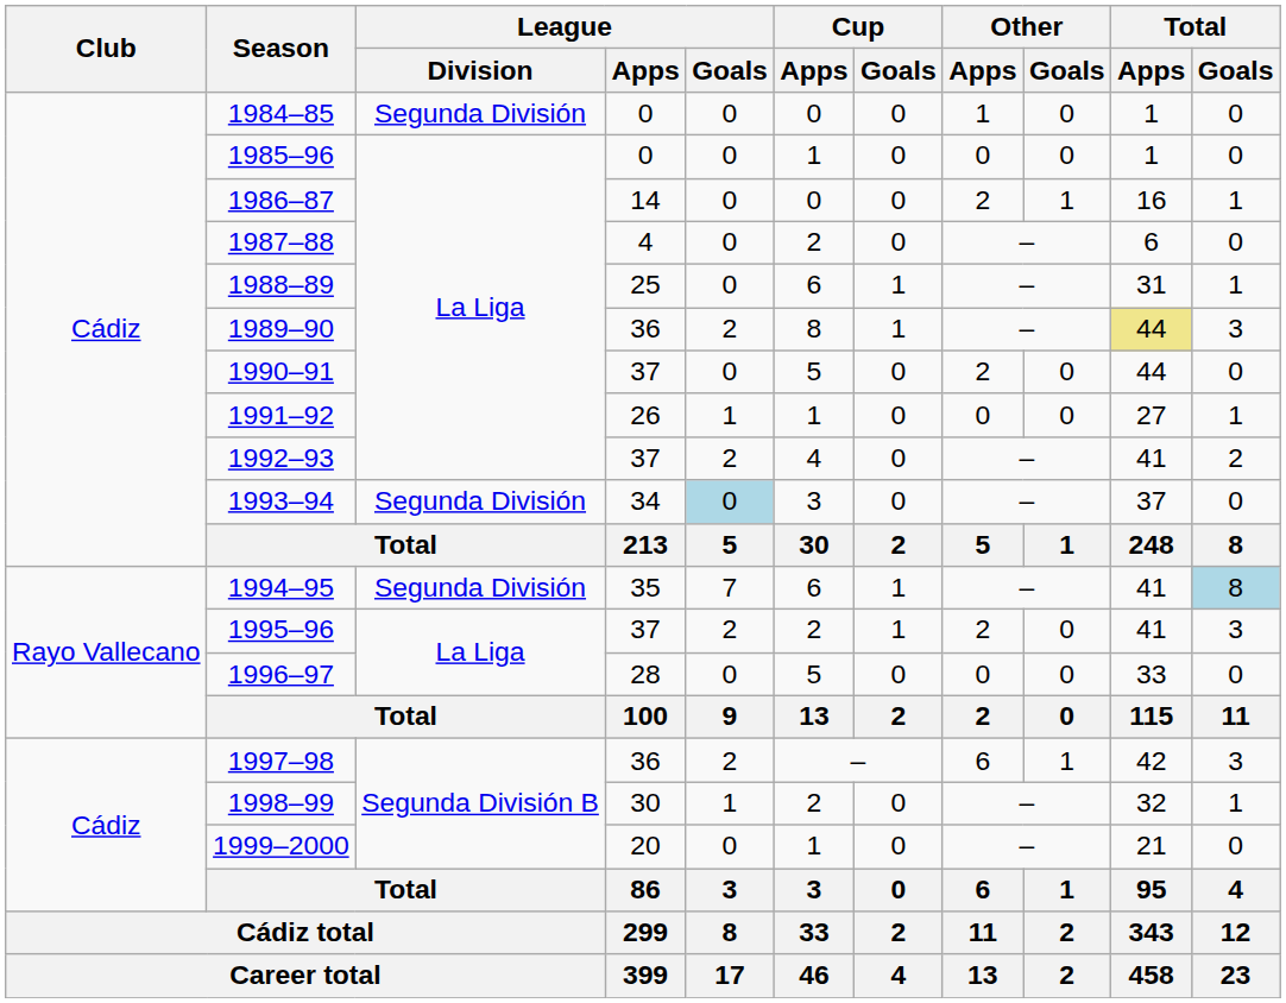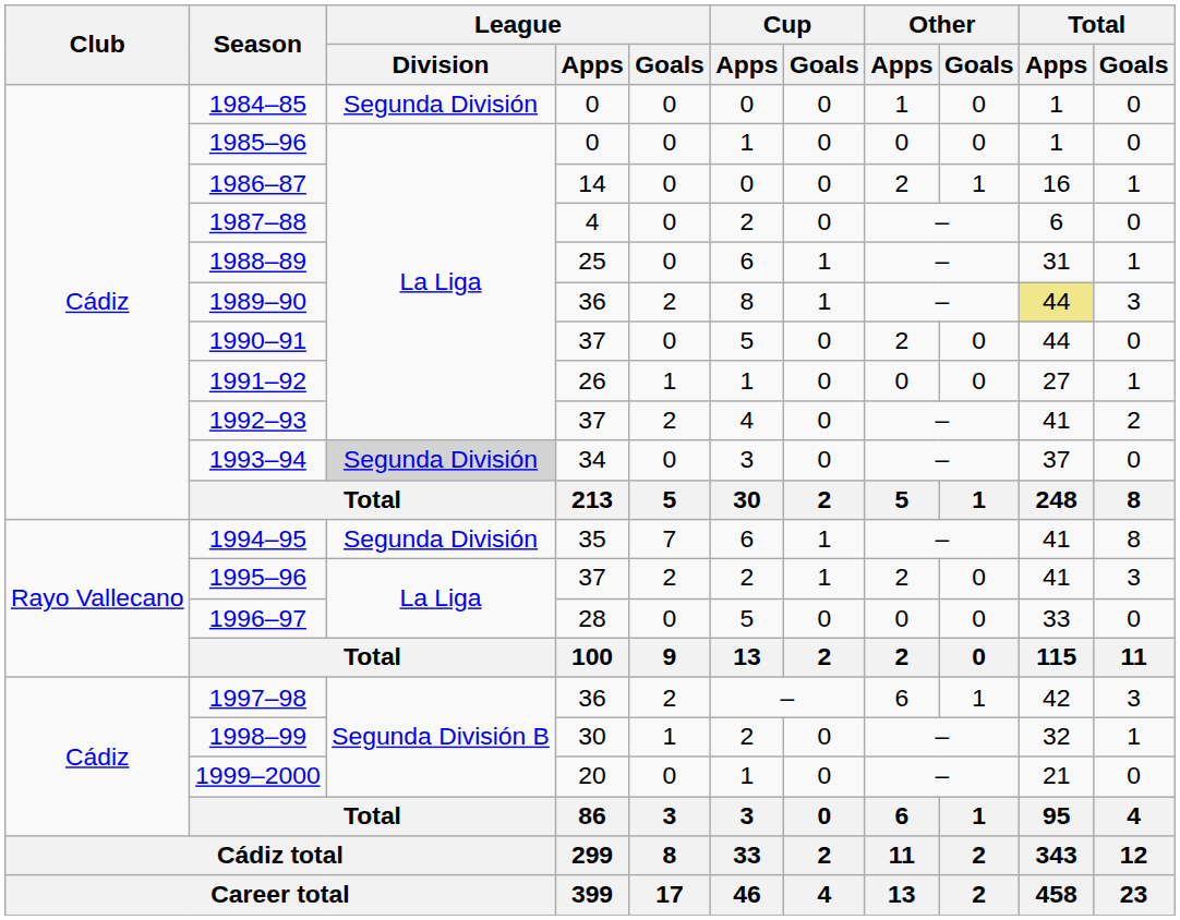1993–94 | League / Division: no background -> lightgrey background
1993–94 | League / Goals: lightblue background -> no background
1994–95 | Total / Goals: lightblue background -> no background
